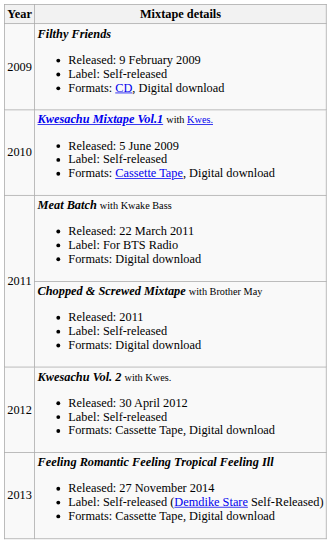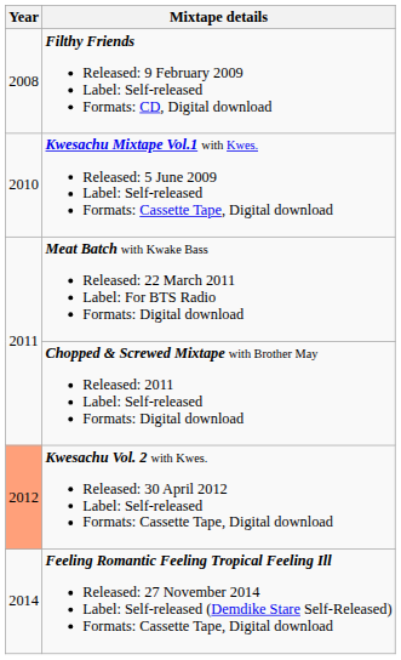row 2 | Year: 2009 -> 2008
row 6 | Year: no background -> lightsalmon background
row 7 | Year: 2013 -> 2014
